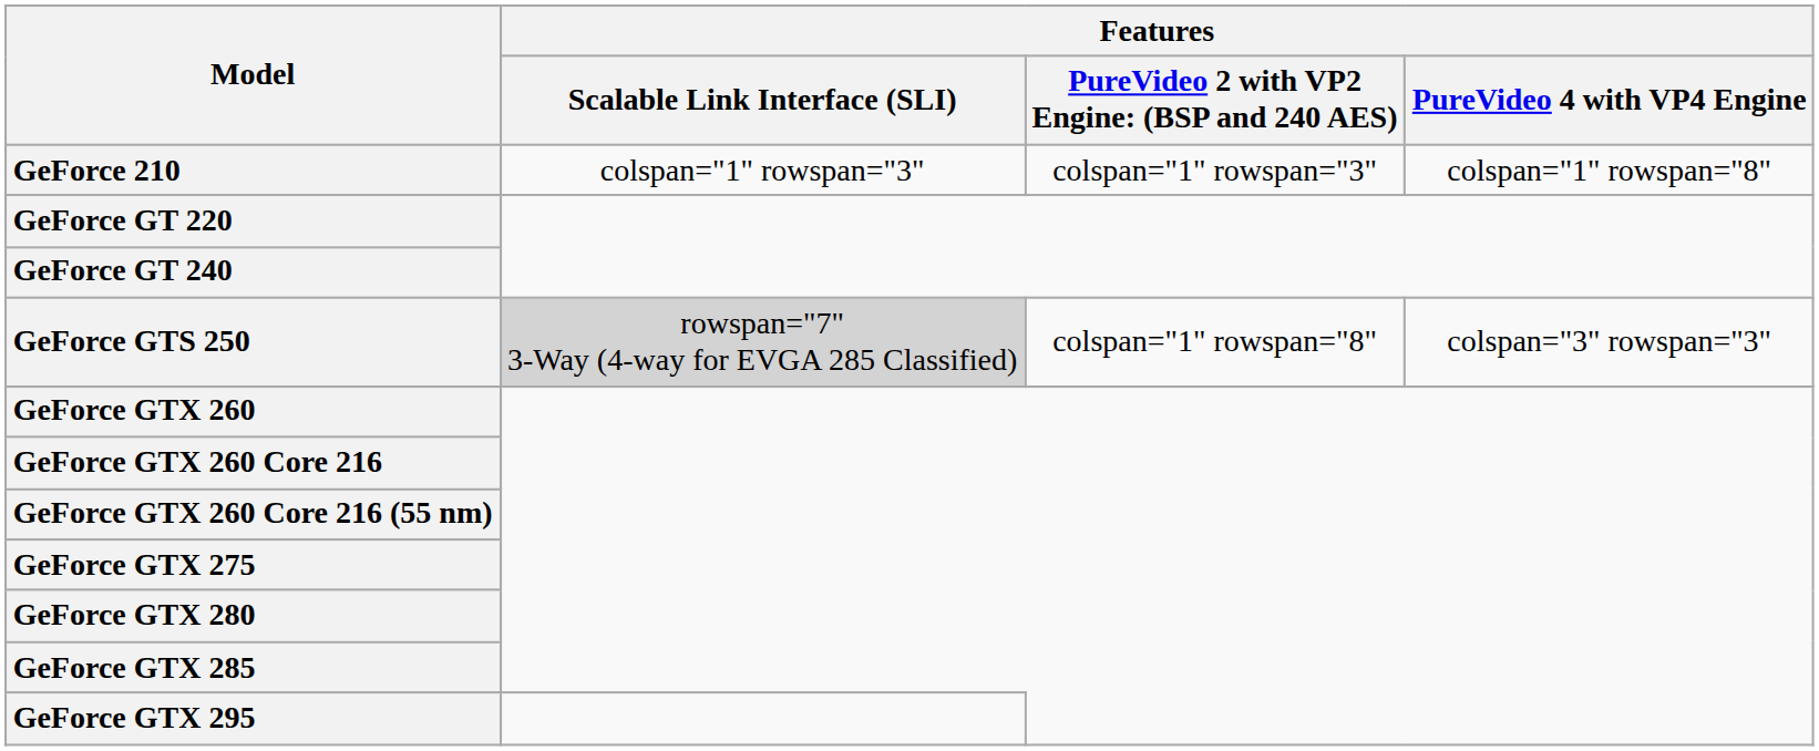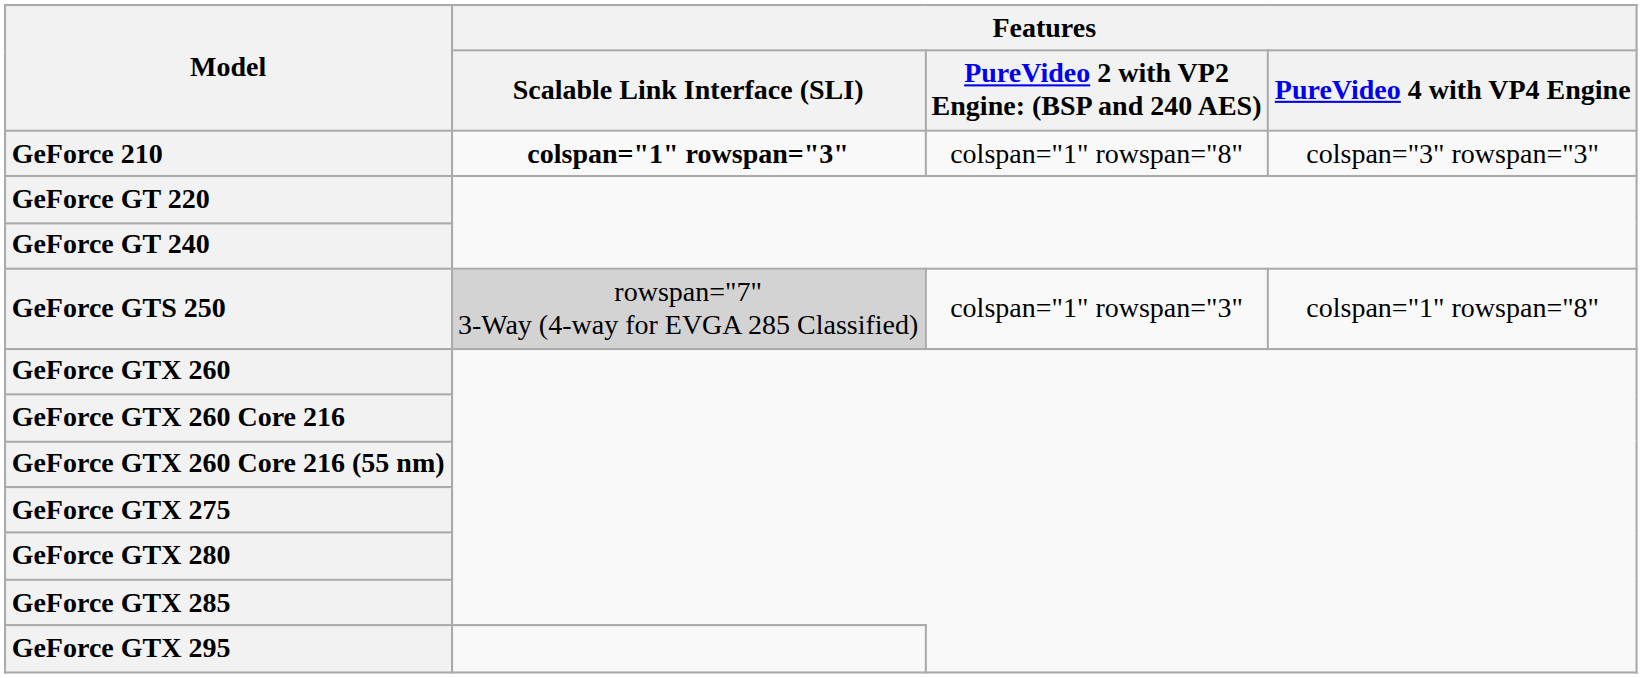GeForce 210 | Features / Scalable Link Interface (SLI): normal -> bold
GeForce 210 | column 3: colspan="1" rowspan="3" -> colspan="1" rowspan="8"
GeForce 210 | Features / PureVideo 4 with VP4 Engine: colspan="1" rowspan="8" -> colspan="3" rowspan="3"
GeForce GTS 250 | column 3: colspan="1" rowspan="8" -> colspan="1" rowspan="3"
GeForce GTS 250 | Features / PureVideo 4 with VP4 Engine: colspan="3" rowspan="3" -> colspan="1" rowspan="8"
